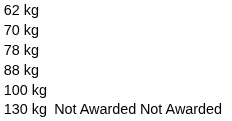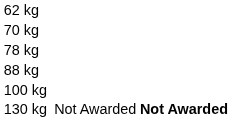130 kg | column 3: normal -> bold
